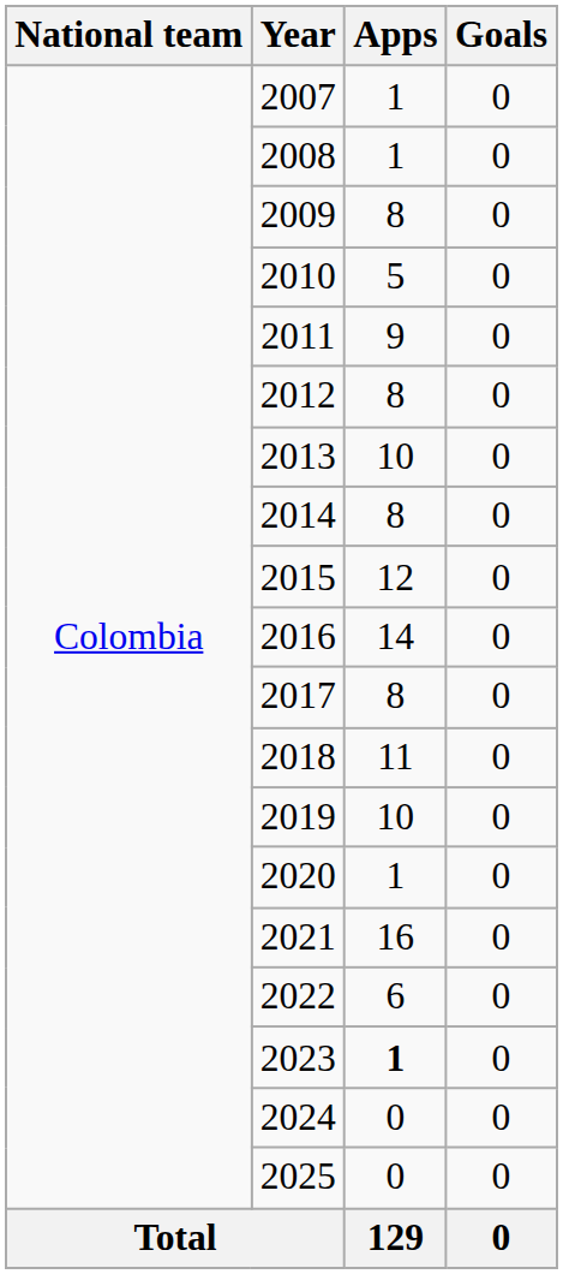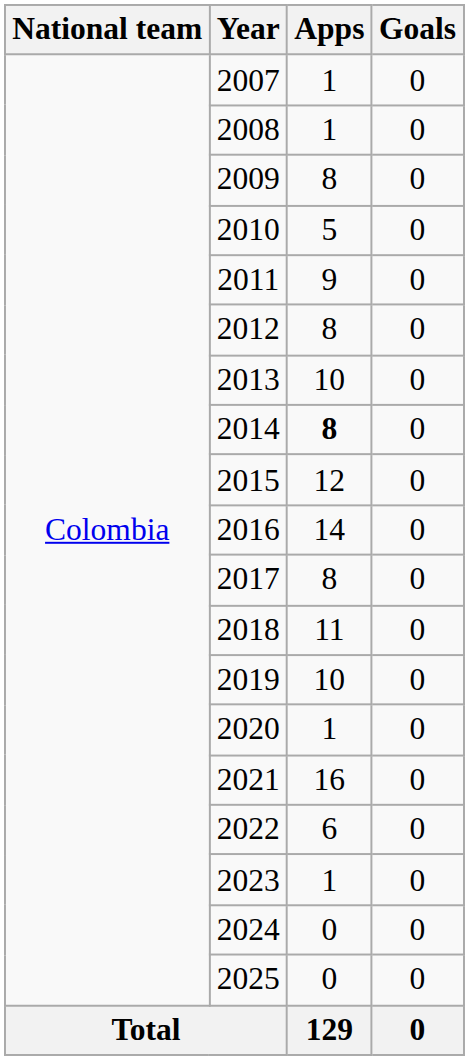2014 | Apps: normal -> bold
2023 | Apps: bold -> normal
